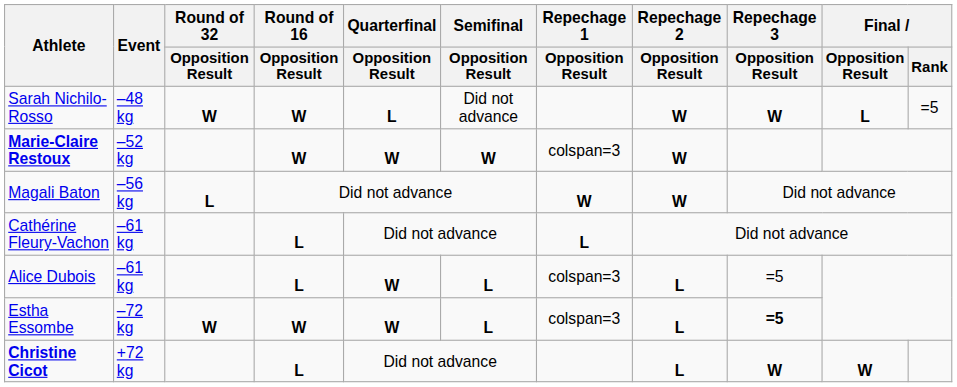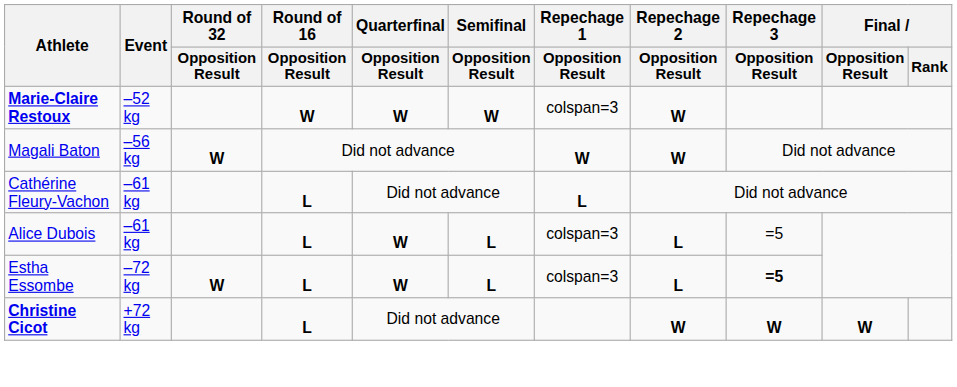- row: Sarah Nichilo-Rosso | –48 kg | W | W | L | Did not advance | W | W | L | =5
Magali Baton | Round of 32 / Opposition Result: L -> W
Estha Essombe | Round of 16 / Opposition Result: W -> L
Christine Cicot | Repechage 2 / Opposition Result: L -> W
